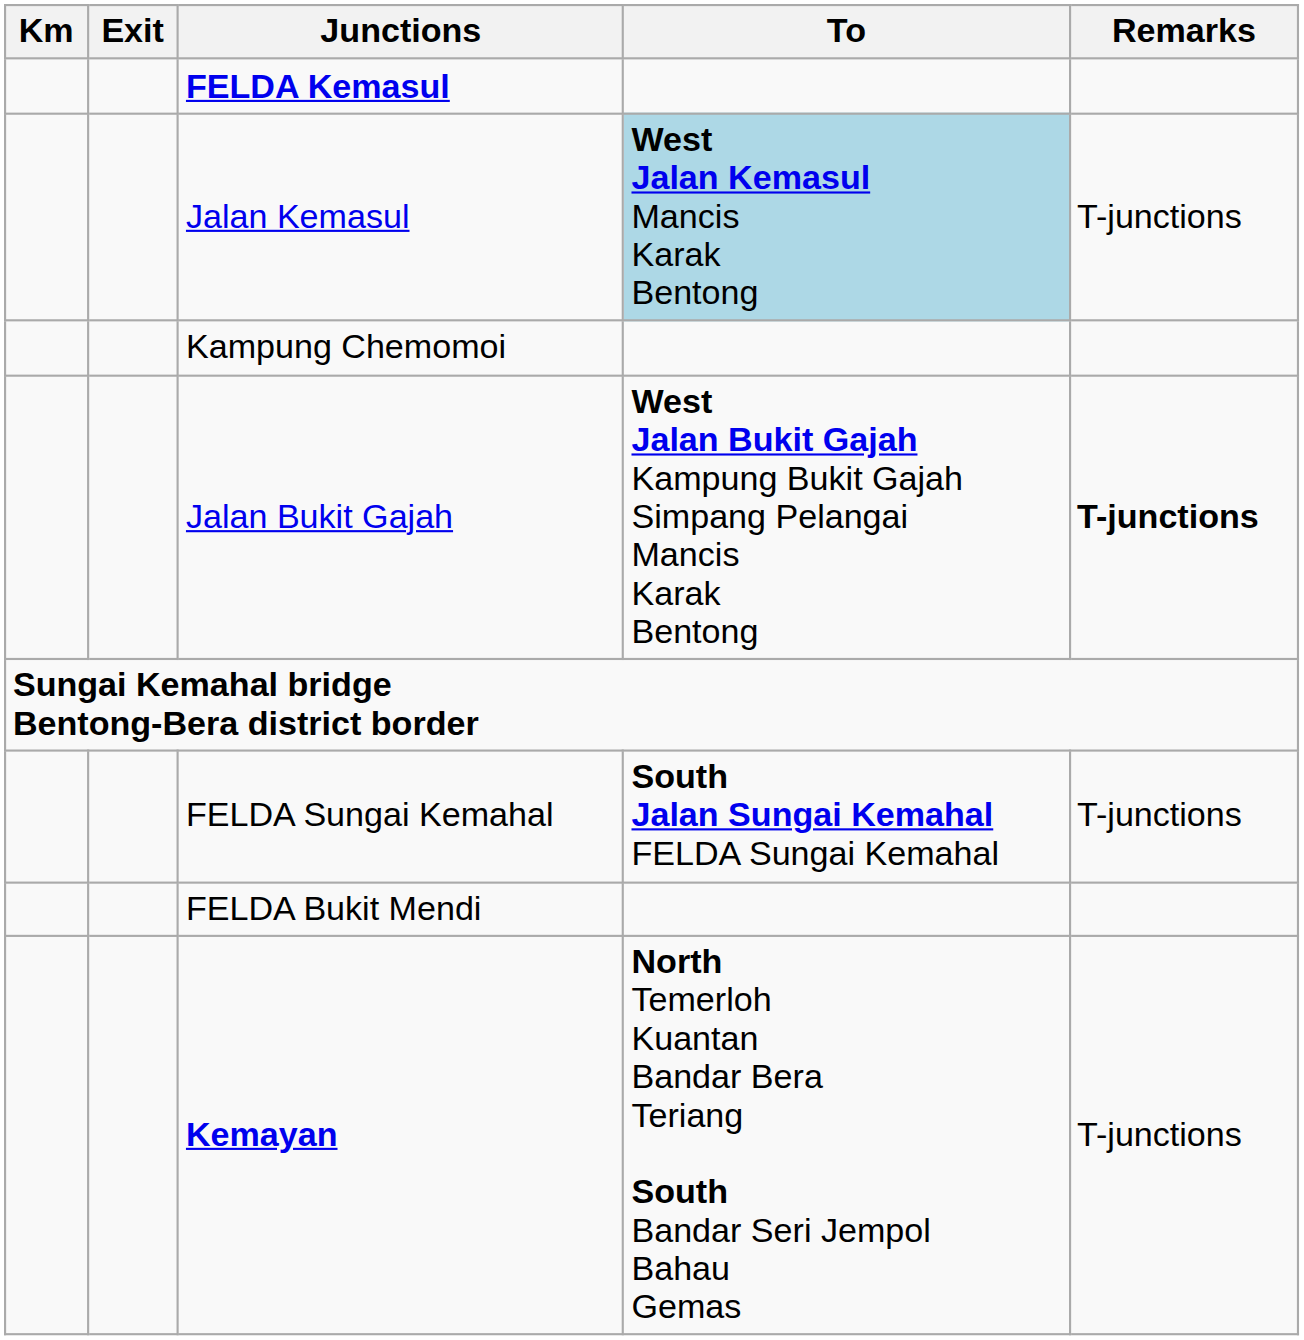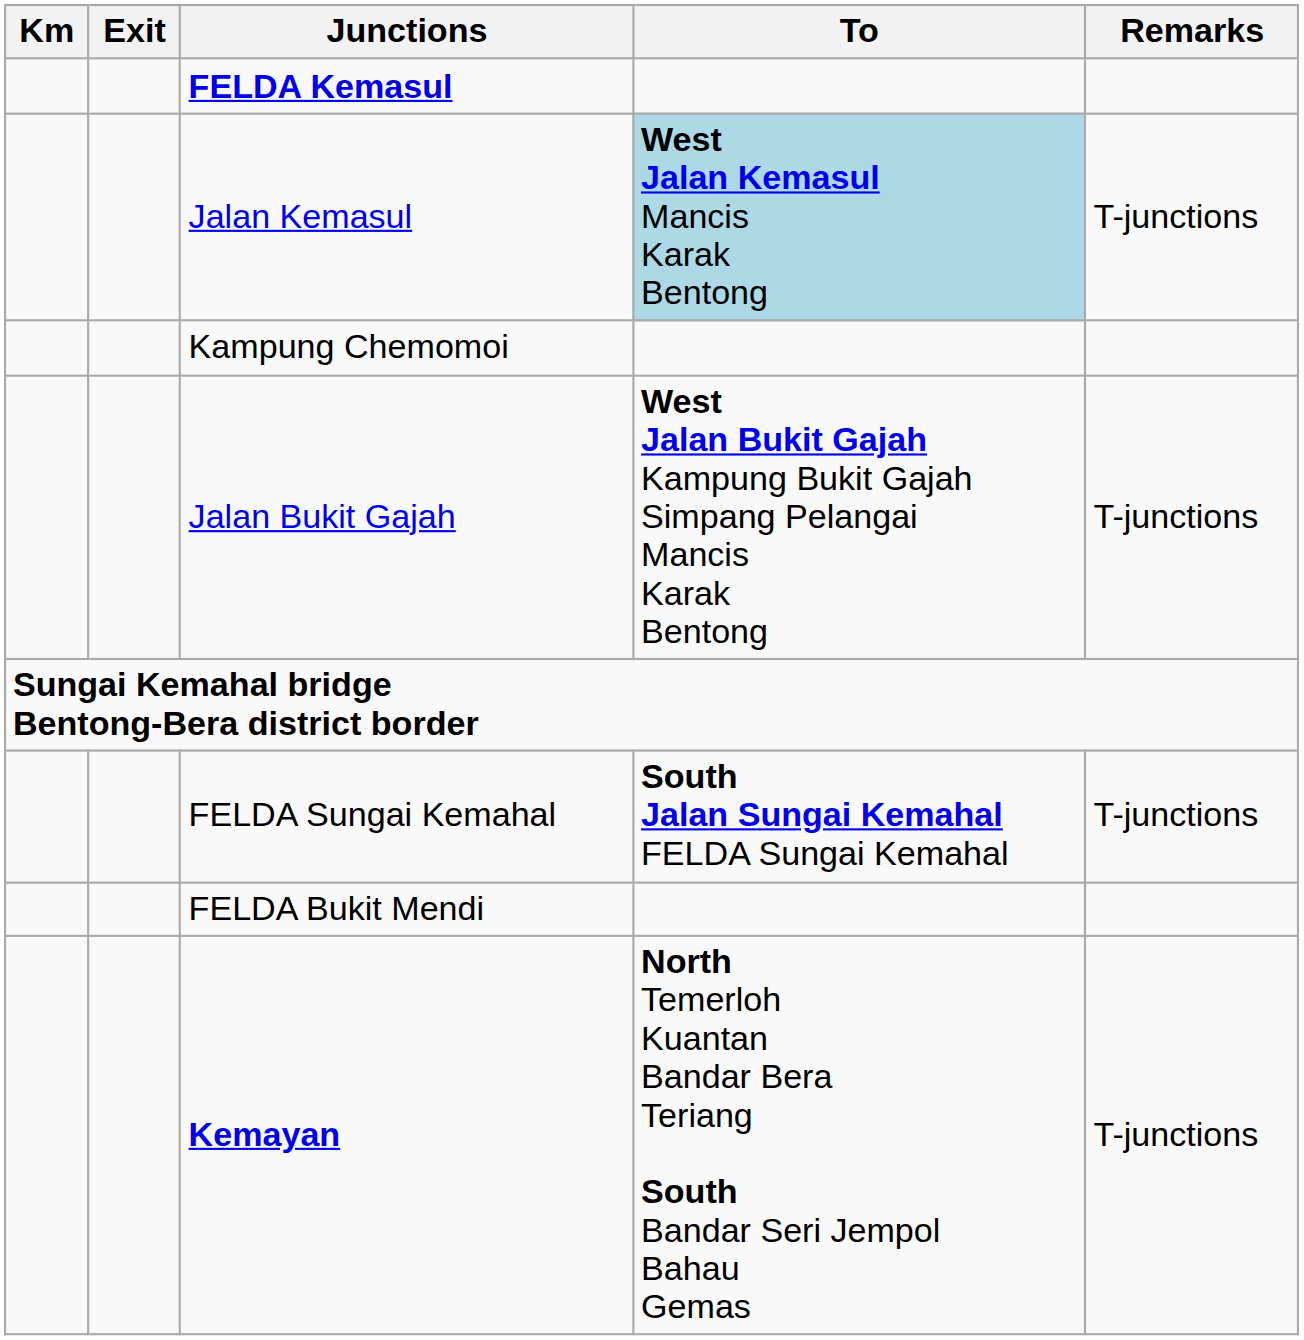Jalan Bukit Gajah | Remarks: bold -> normal
